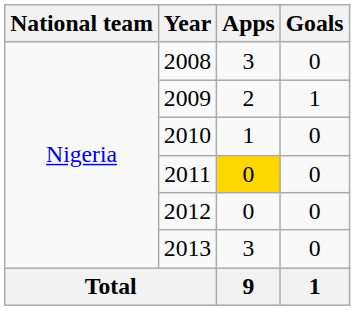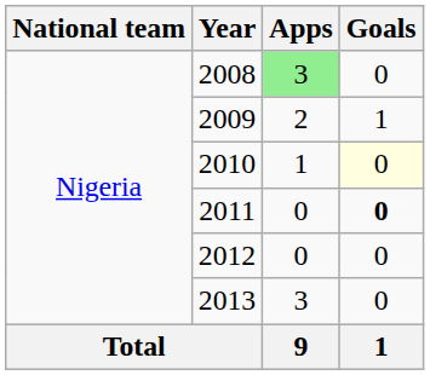2008 | Apps: no background -> lightgreen background
2010 | Goals: no background -> lightyellow background
2011 | Apps: gold background -> no background
2011 | Goals: normal -> bold
